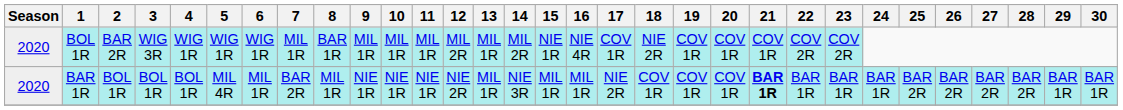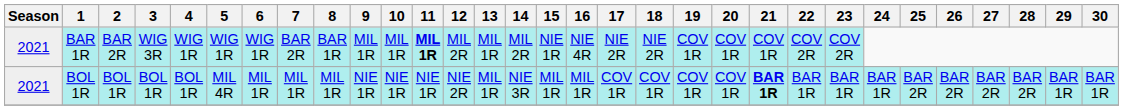row 2 | Season: 2020 -> 2021
row 2 | 1: BOL 1R -> BAR 1R
row 2 | 7: MIL 1R -> BAR 2R
row 2 | 11: normal -> bold
row 2 | 17: COV 1R -> NIE 2R
row 3 | Season: 2020 -> 2021
row 3 | 1: BAR 1R -> BOL 1R
row 3 | 7: BAR 2R -> MIL 1R
row 3 | 17: NIE 2R -> COV 1R
